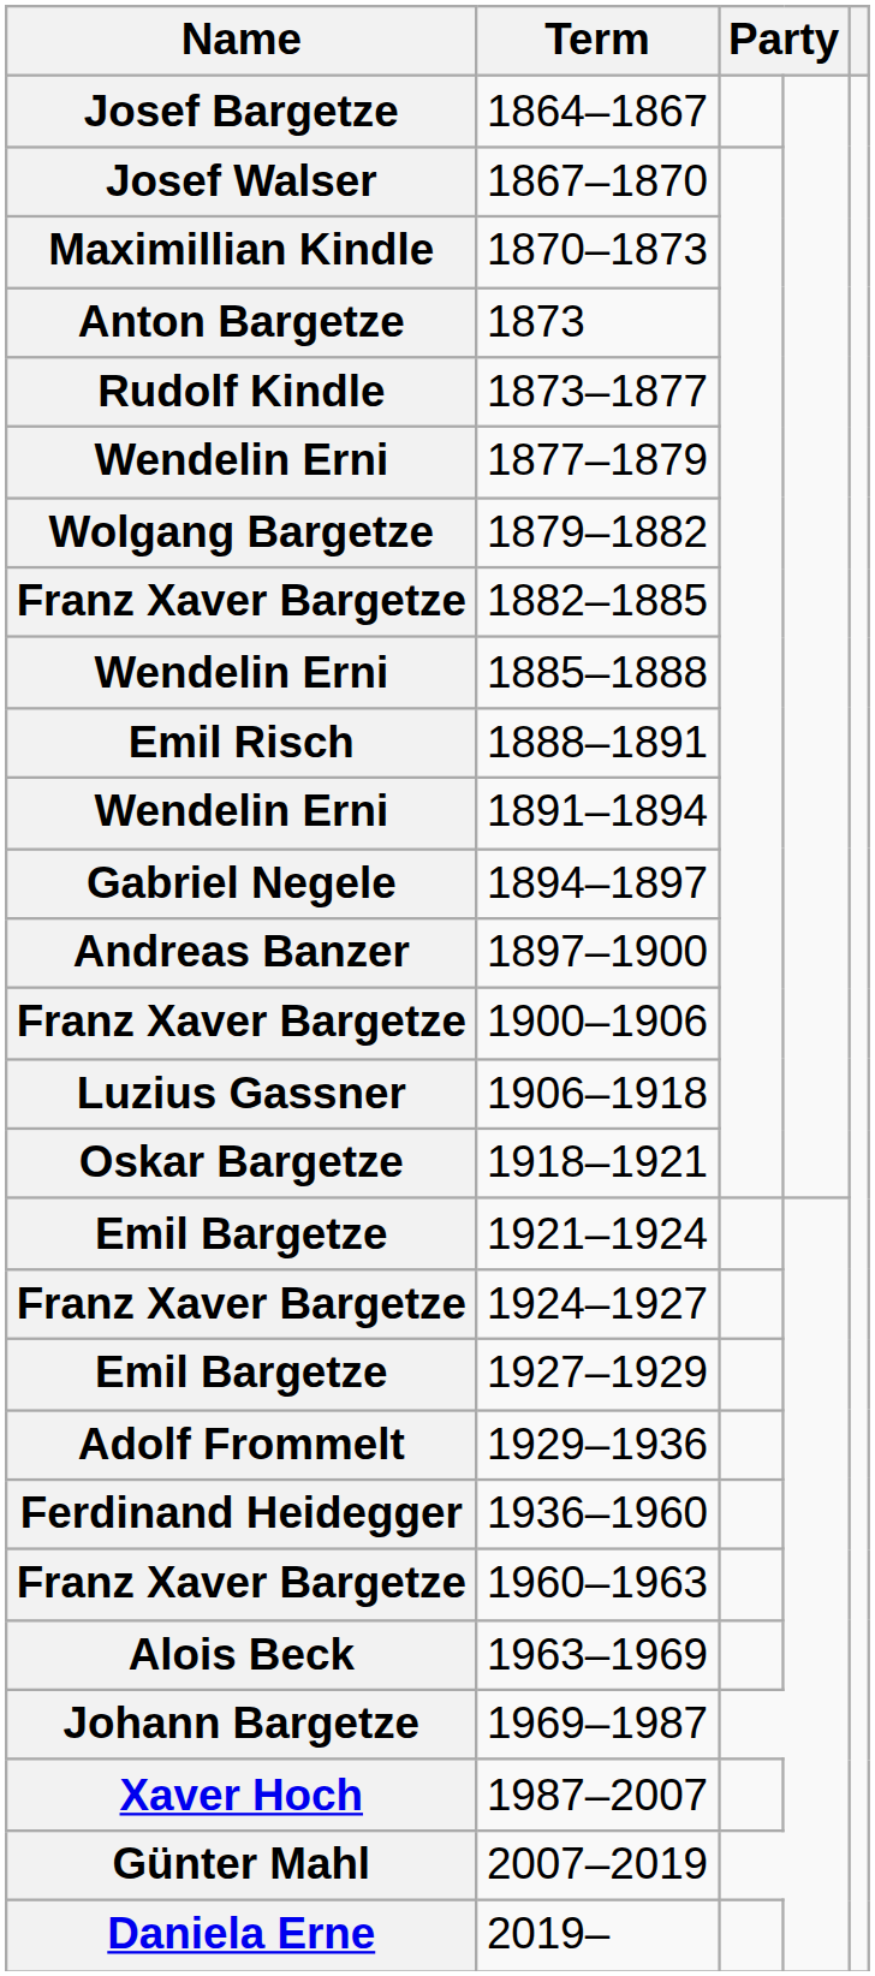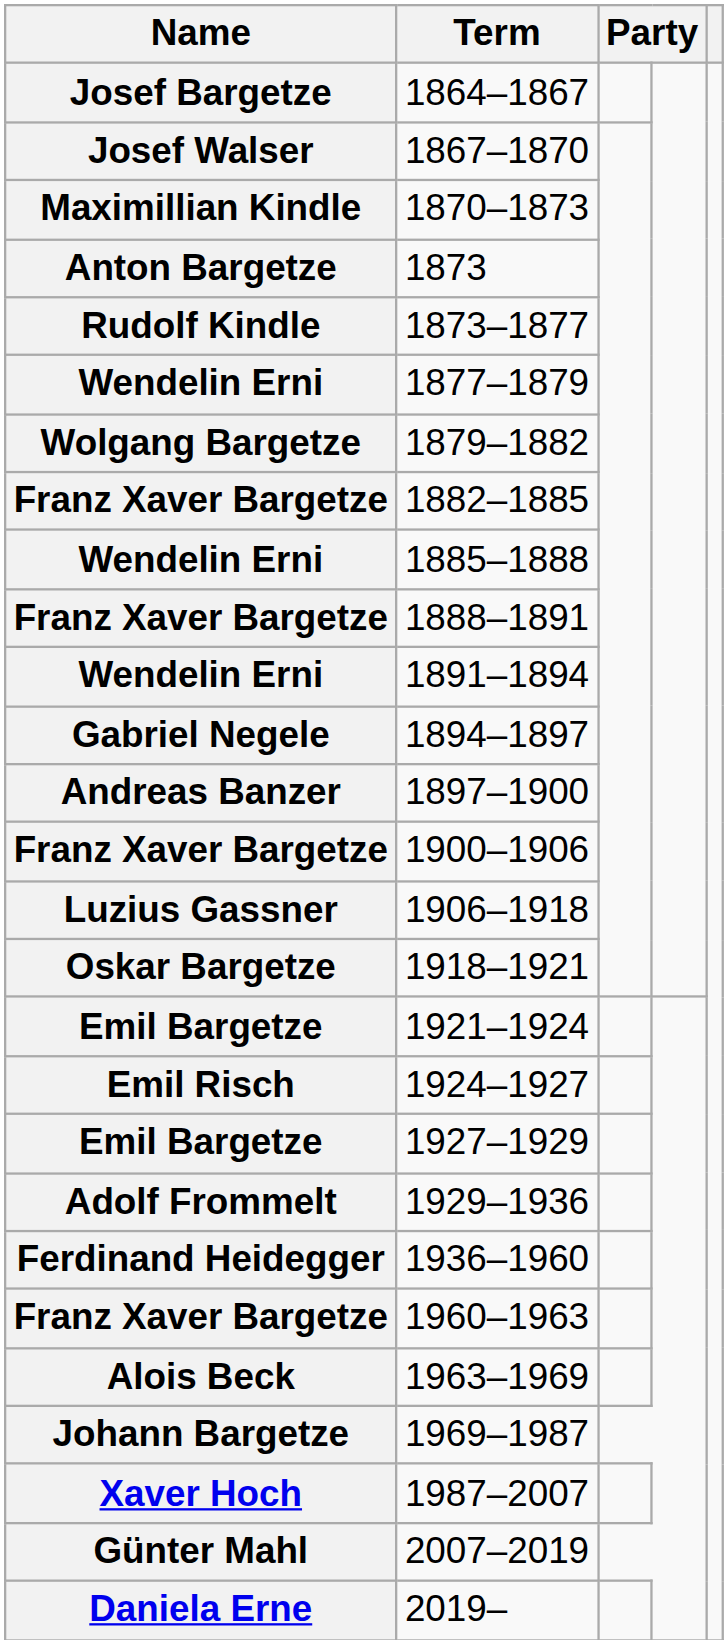1888–1891 | Name: Emil Risch -> Franz Xaver Bargetze
1924–1927 | Name: Franz Xaver Bargetze -> Emil Risch
